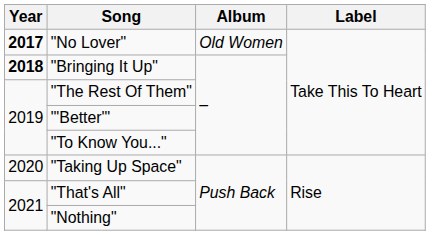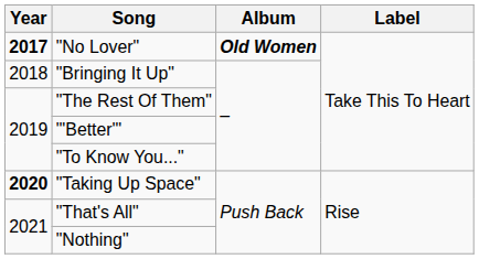"No Lover" | Album: normal -> bold
"Bringing It Up" | Year: bold -> normal
"Taking Up Space" | Year: normal -> bold
